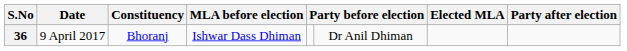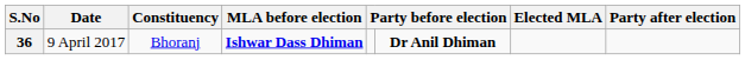36 | MLA before election: normal -> bold
36 | column 6: normal -> bold
